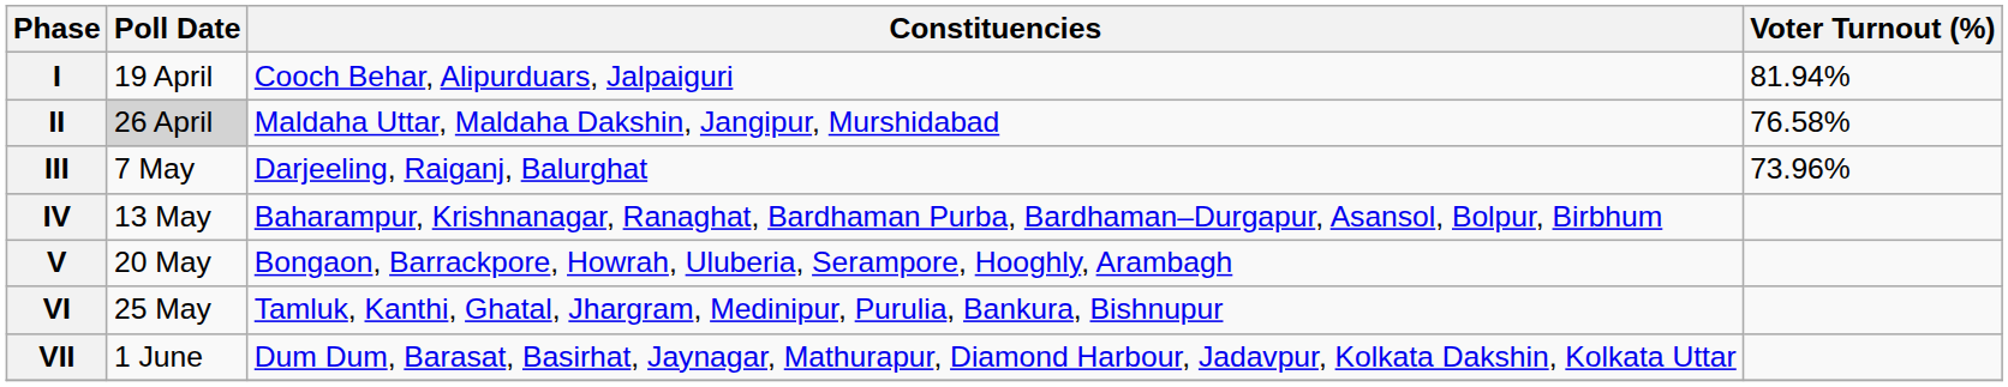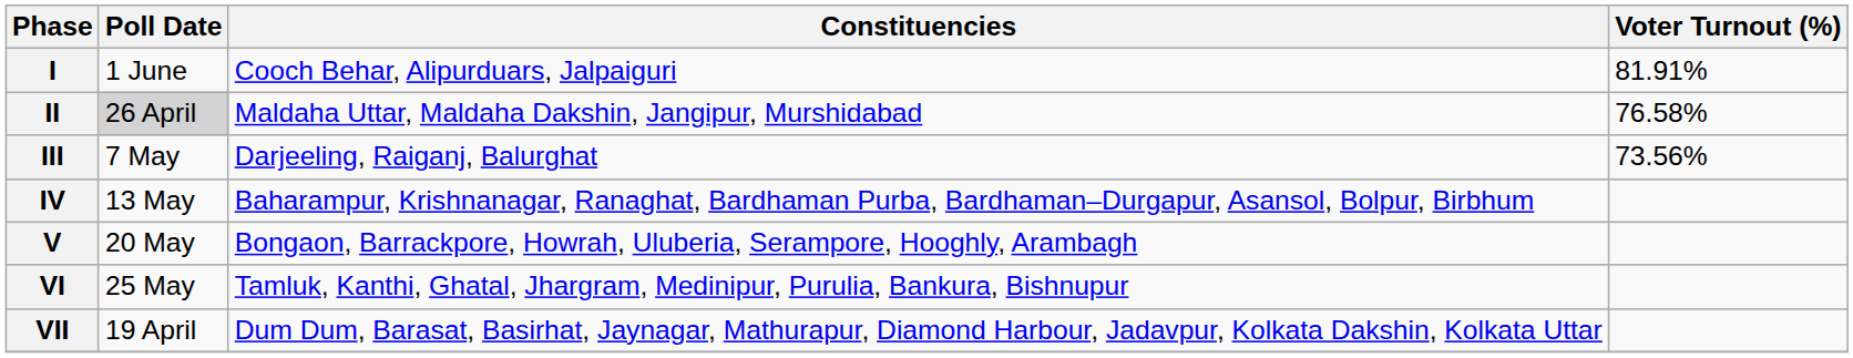I | Poll Date: 19 April -> 1 June
I | Voter Turnout (%): 81.94% -> 81.91%
III | Voter Turnout (%): 73.96% -> 73.56%
VII | Poll Date: 1 June -> 19 April
